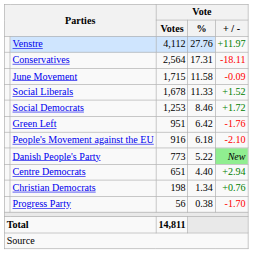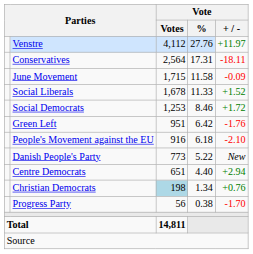Danish People's Party | Vote / + / -: lightgreen background -> no background
Christian Democrats | Vote / Votes: no background -> lightblue background
